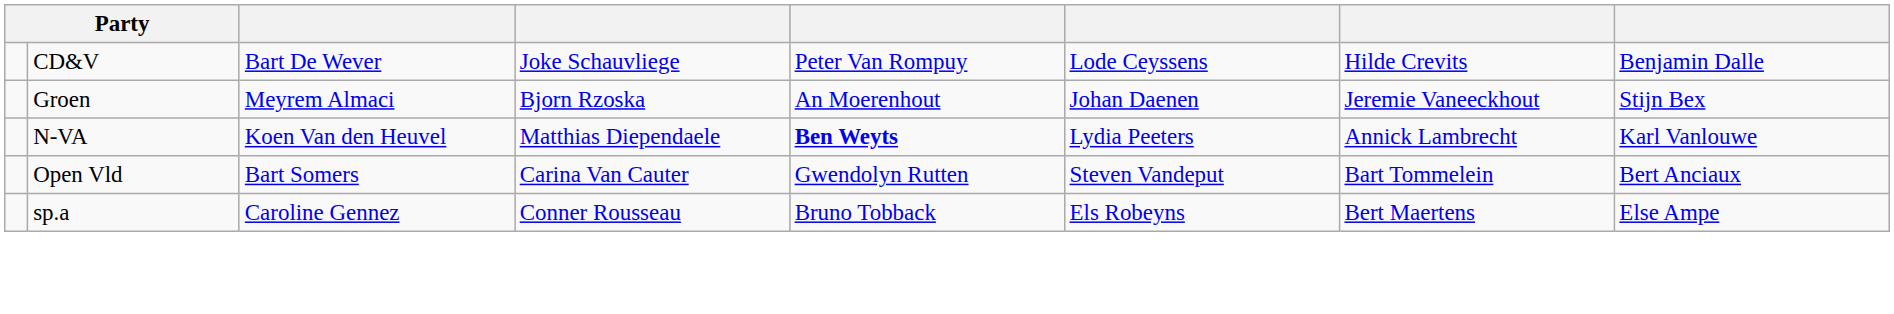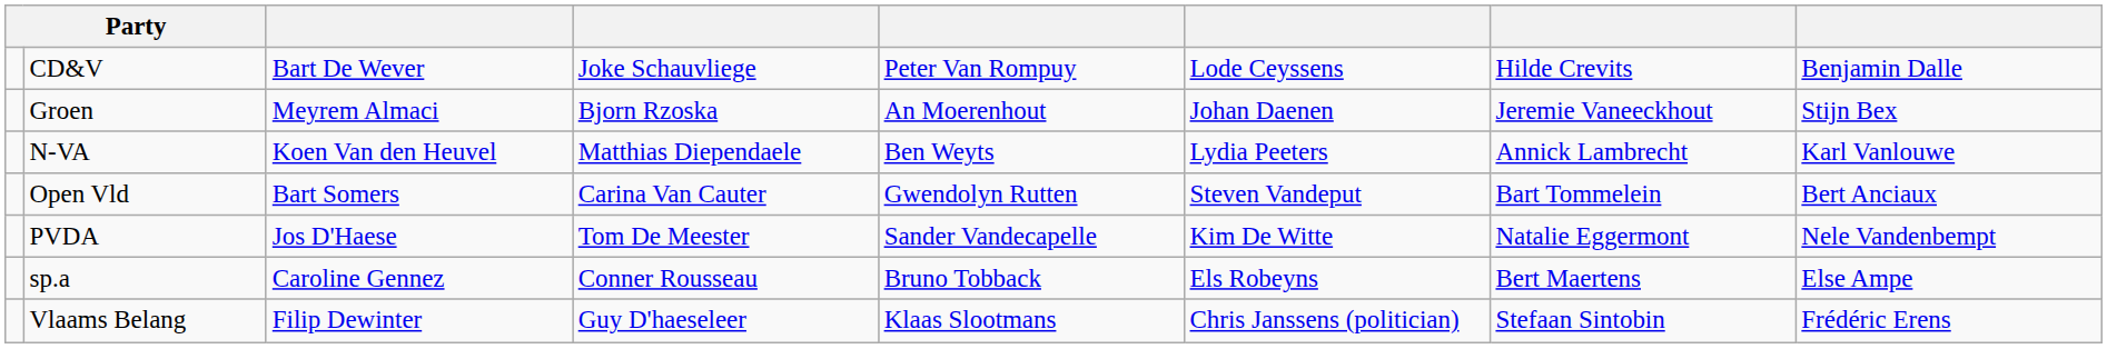N-VA | column 5: bold -> normal
+ row: PVDA | Jos D'Haese | Tom De Meester | Sander Vandecapelle | Kim De Witte | Natalie Eggermont | Nele Vandenbempt
+ row: Vlaams Belang | Filip Dewinter | Guy D'haeseleer | Klaas Slootmans | Chris Janssens (politician) | Stefaan Sintobin | Frédéric Erens
